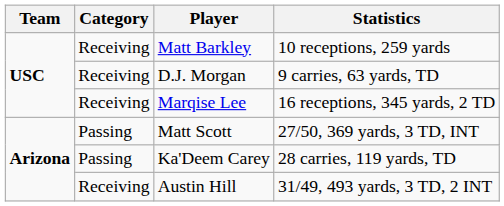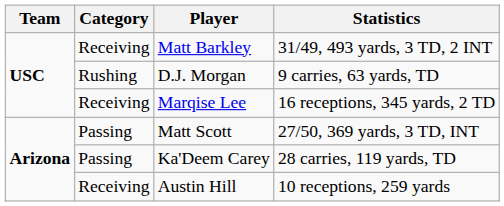Matt Barkley | Statistics: 10 receptions, 259 yards -> 31/49, 493 yards, 3 TD, 2 INT
D.J. Morgan | Category: Receiving -> Rushing
Austin Hill | Statistics: 31/49, 493 yards, 3 TD, 2 INT -> 10 receptions, 259 yards
